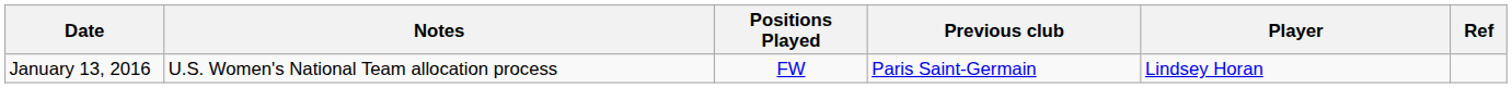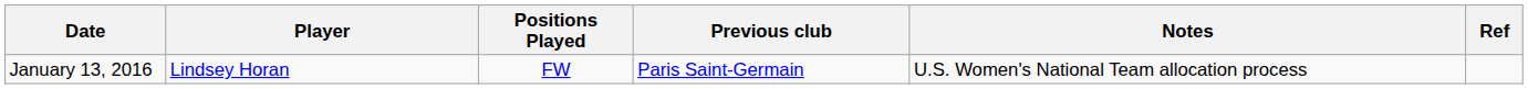columns swapped: Player <-> Notes
